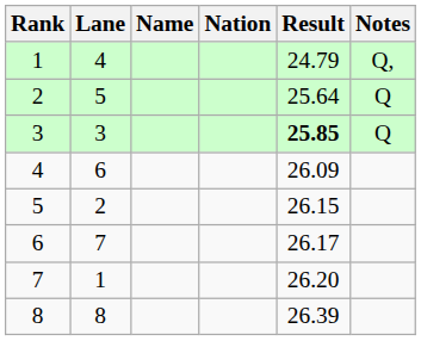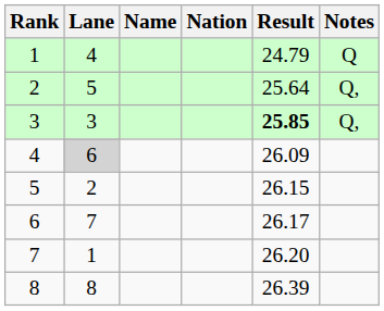row 2 | Notes: Q, -> Q
row 3 | Notes: Q -> Q,
row 4 | Notes: Q -> Q,
row 5 | Lane: no background -> lightgrey background
